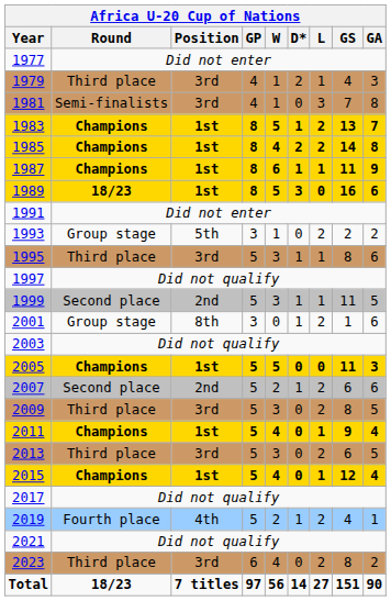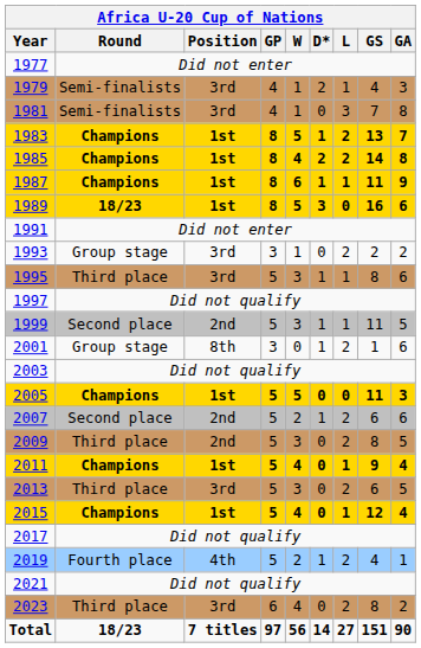1979 | Round: Third place -> Semi-finalists
1993 | Position: 5th -> 3rd
2009 | Position: 3rd -> 2nd
